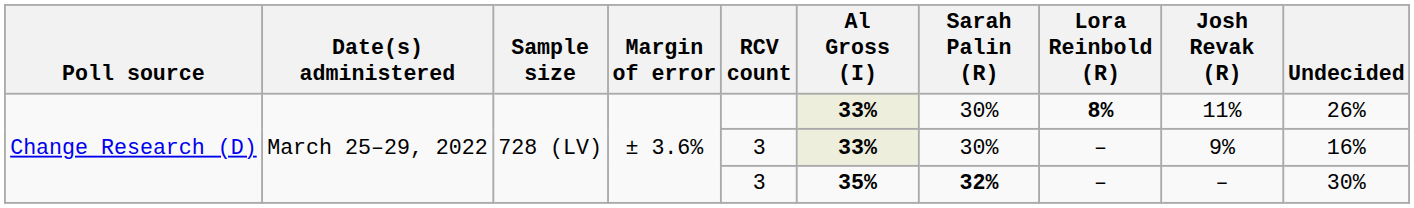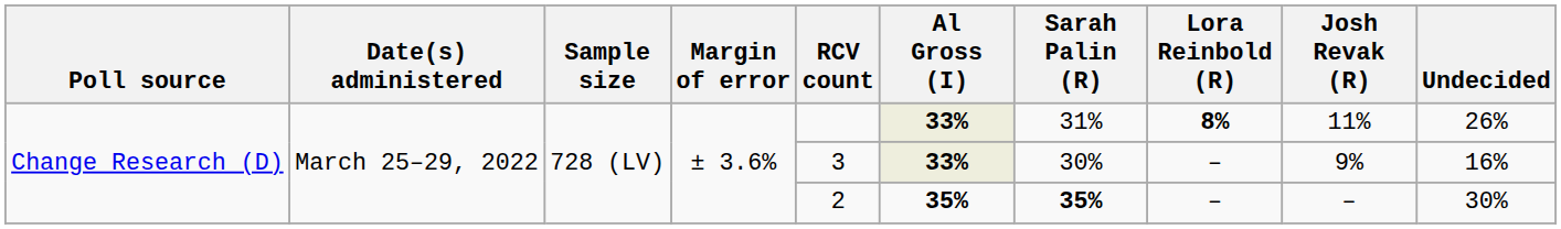row 2 | Sarah Palin (R): 30% -> 31%
row 4 | RCV count: 3 -> 2
row 4 | Sarah Palin (R): 32% -> 35%
